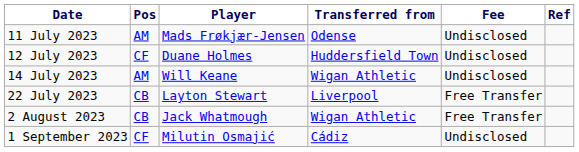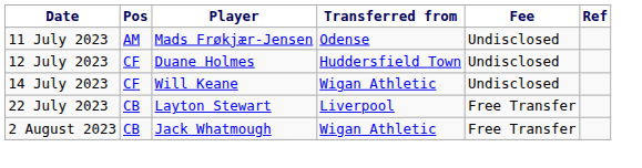14 July 2023 | Pos: AM -> CF
- row: 1 September 2023 | CF | Milutin Osmajić | Cádiz | Undisclosed
